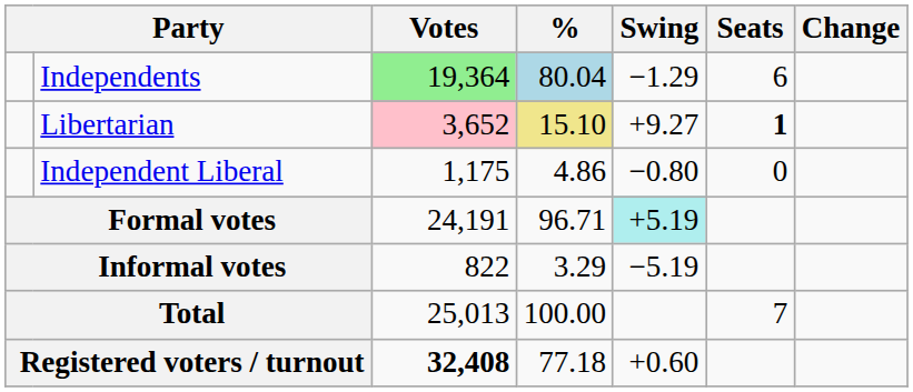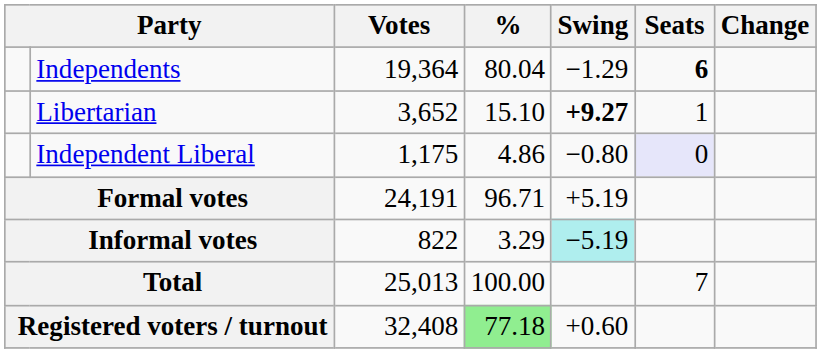Independents | Votes: lightgreen background -> no background
Independents | %: lightblue background -> no background
Independents | Seats: normal -> bold
Libertarian | Votes: pink background -> no background
Libertarian | %: khaki background -> no background
Libertarian | Swing: normal -> bold
Libertarian | Seats: bold -> normal
Independent Liberal | Seats: no background -> lavender background
Formal votes | Swing: paleturquoise background -> no background
Informal votes | Swing: no background -> paleturquoise background
Registered voters / turnout | Votes: bold -> normal
Registered voters / turnout | %: no background -> lightgreen background
